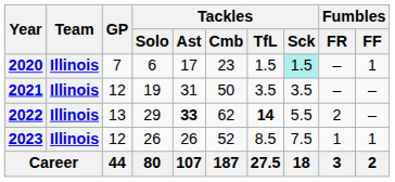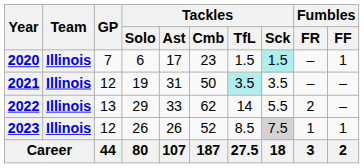2021 | Tackles / TfL: no background -> paleturquoise background
2022 | Tackles / Ast: bold -> normal
2022 | Tackles / TfL: bold -> normal
2023 | Tackles / Sck: no background -> lightgrey background
